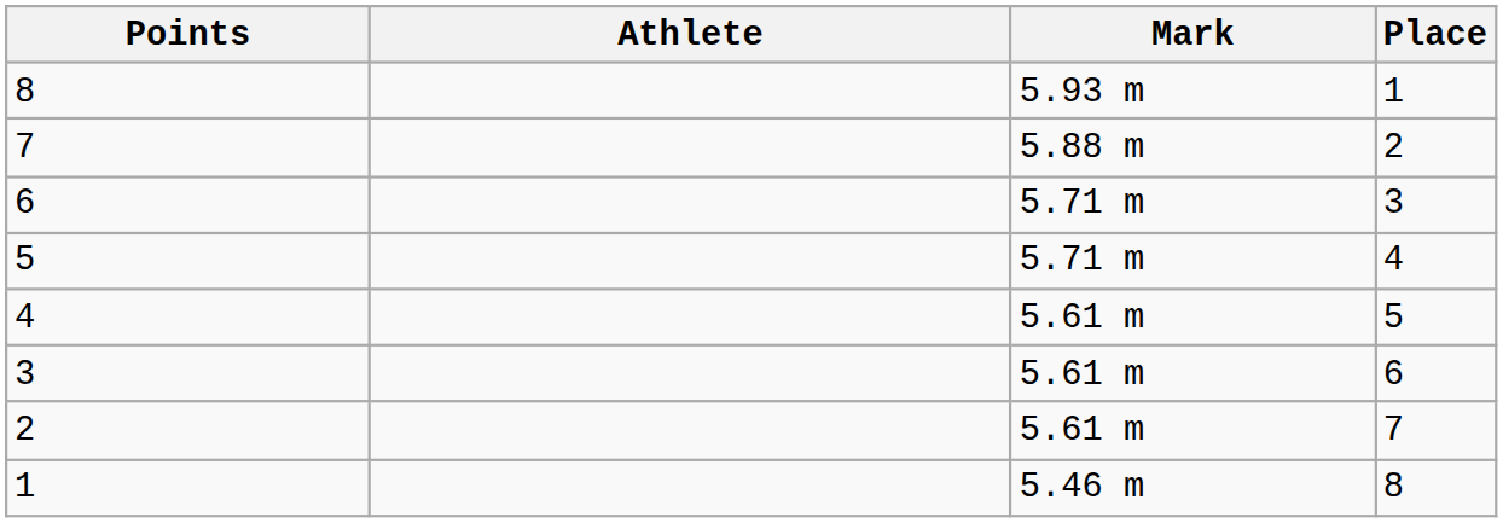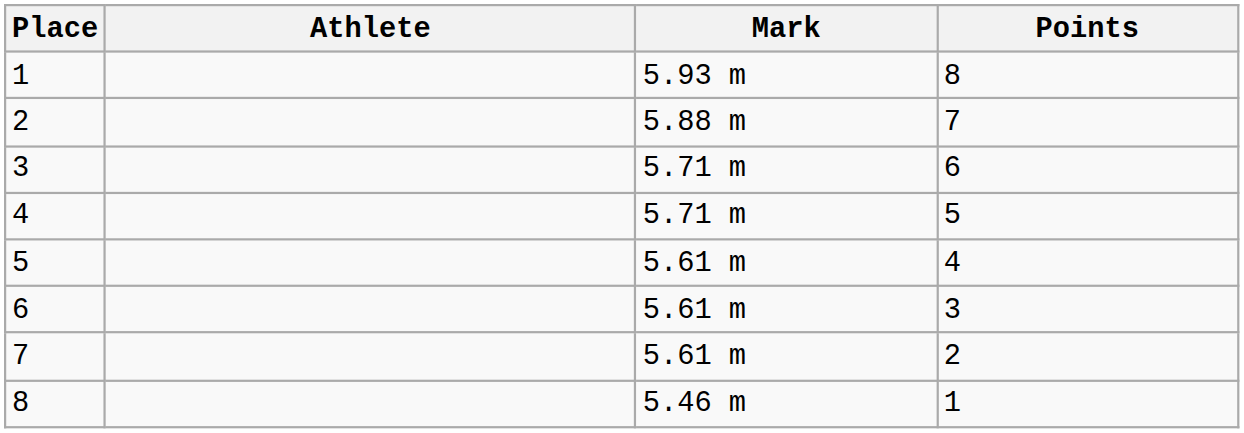columns swapped: Place <-> Points
